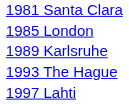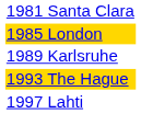1985 London | column 1: no background -> gold background
1993 The Hague | column 1: no background -> gold background
